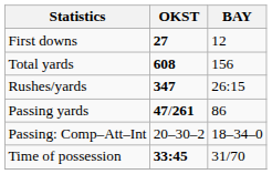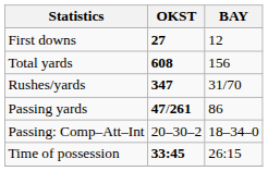Rushes/yards | BAY: 26:15 -> 31/70
Time of possession | BAY: 31/70 -> 26:15
